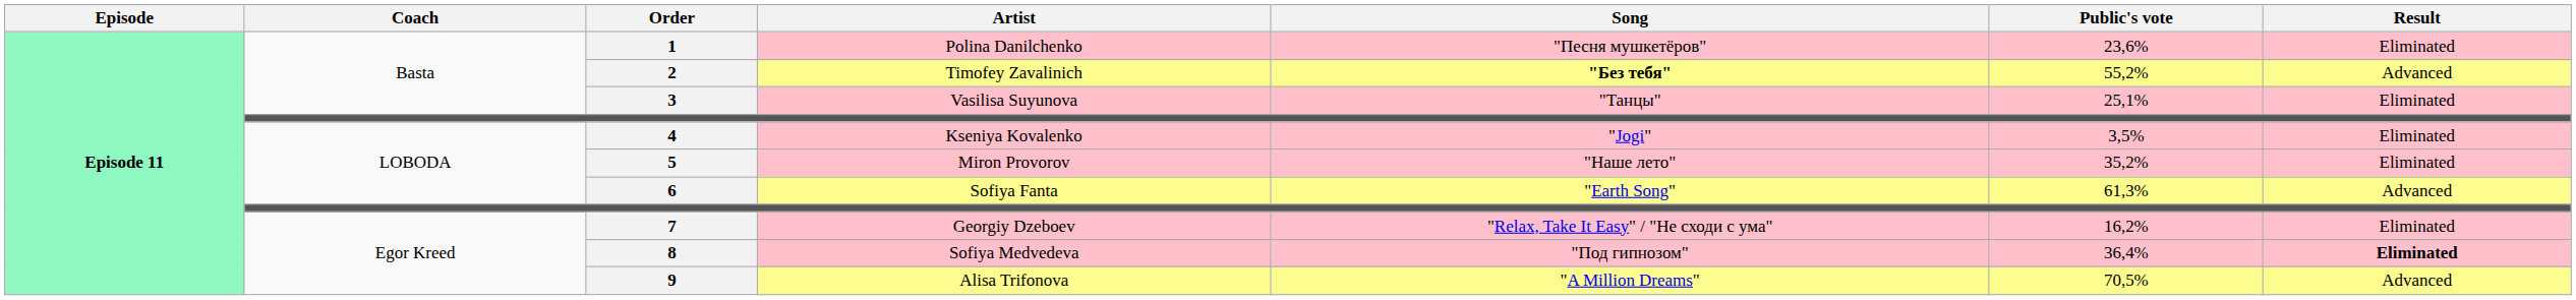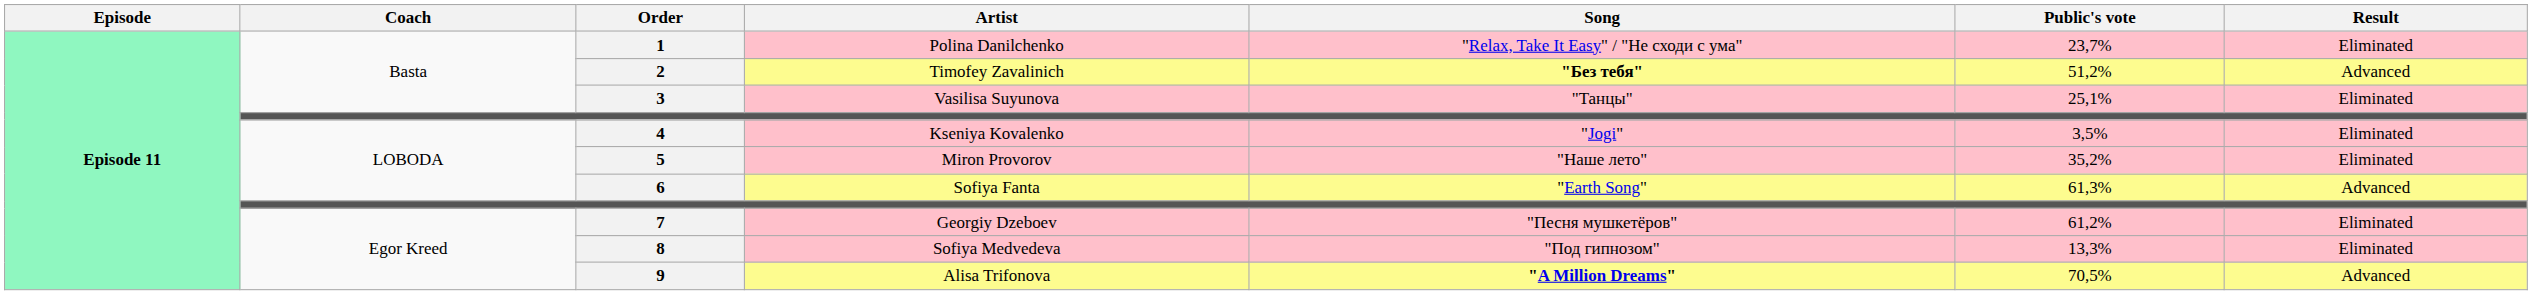Polina Danilchenko | Song: "Песня мушкетёров" -> "Relax, Take It Easy" / "Не сходи с ума"
Polina Danilchenko | Public's vote: 23,6% -> 23,7%
Timofey Zavalinich | Public's vote: 55,2% -> 51,2%
Georgiy Dzeboev | Song: "Relax, Take It Easy" / "Не сходи с ума" -> "Песня мушкетёров"
Georgiy Dzeboev | Public's vote: 16,2% -> 61,2%
Sofiya Medvedeva | Public's vote: 36,4% -> 13,3%
Sofiya Medvedeva | Result: bold -> normal
Alisa Trifonova | Song: normal -> bold
